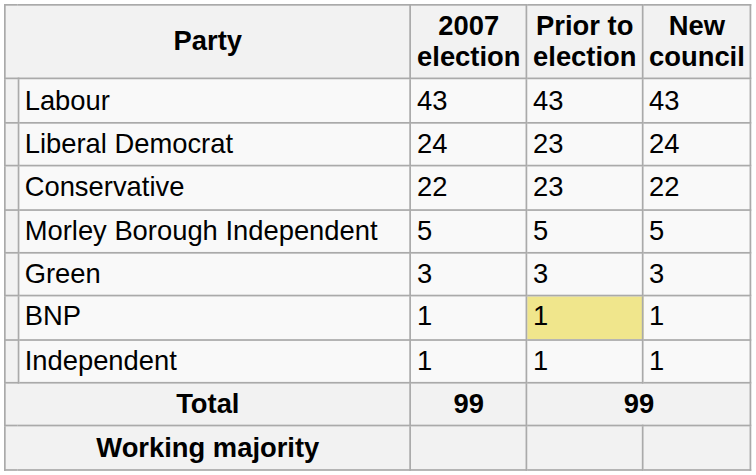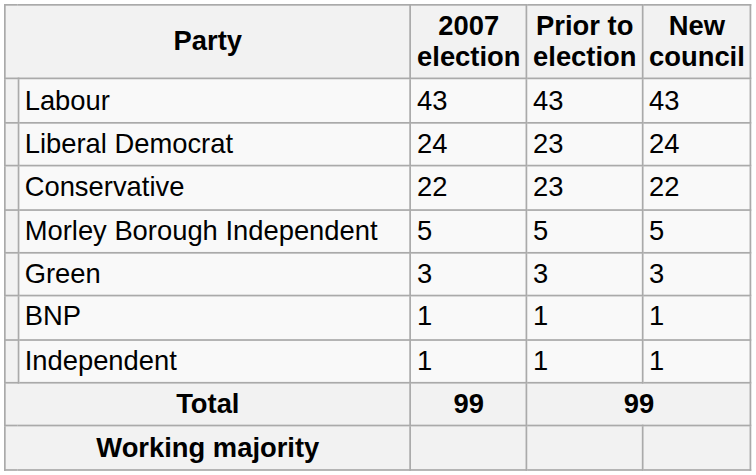BNP | Prior to election: khaki background -> no background
